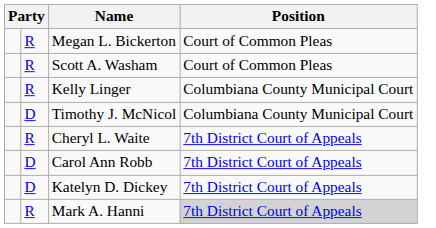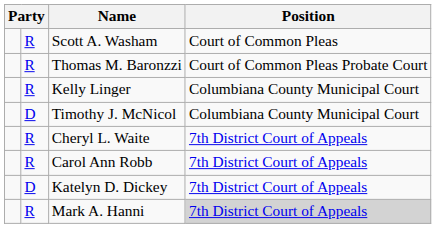- row: R | Megan L. Bickerton | Court of Common Pleas
+ row: R | Thomas M. Baronzzi | Court of Common Pleas Probate Court
Carol Ann Robb | column 2: D -> R
